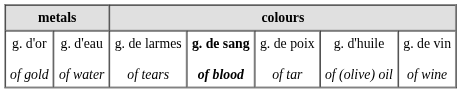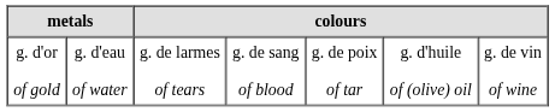g. d'or of gold | column 4: bold -> normal
